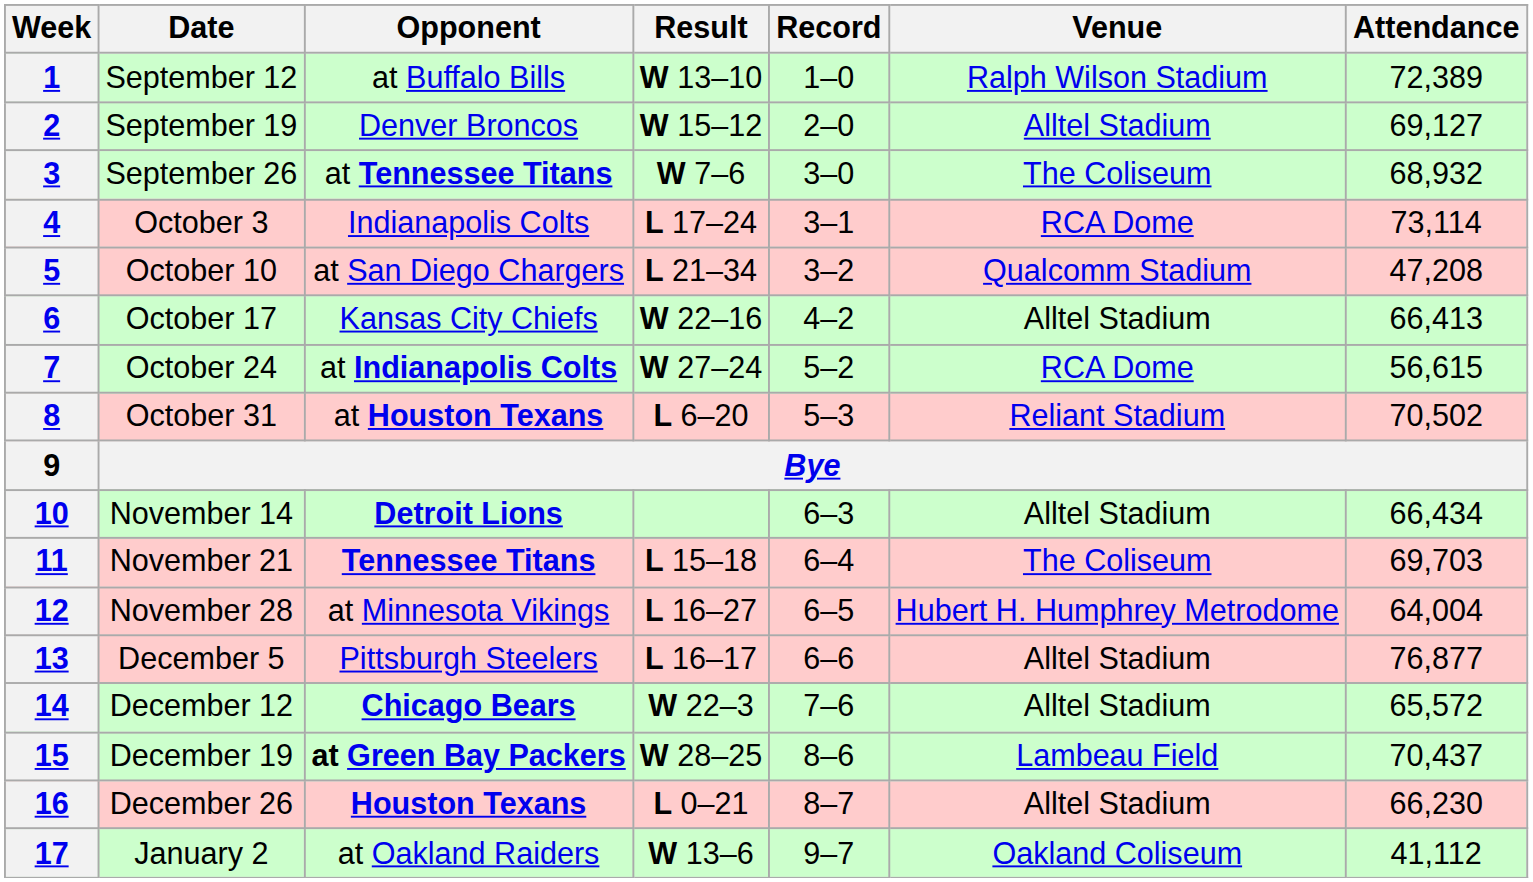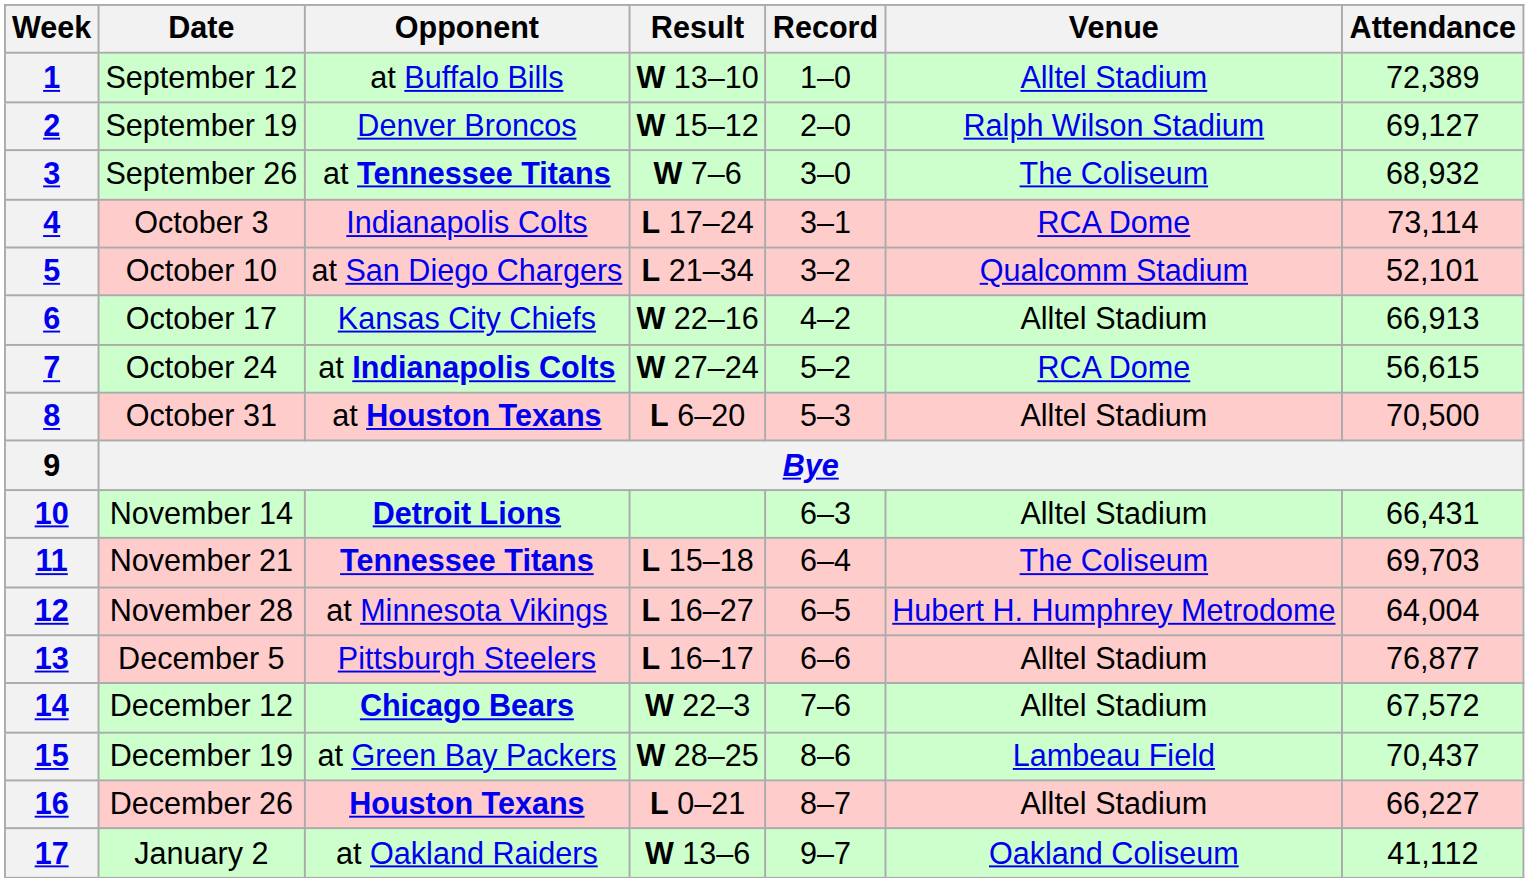1 | Venue: Ralph Wilson Stadium -> Alltel Stadium
2 | Venue: Alltel Stadium -> Ralph Wilson Stadium
5 | Attendance: 47,208 -> 52,101
6 | Attendance: 66,413 -> 66,913
8 | Venue: Reliant Stadium -> Alltel Stadium
8 | Attendance: 70,502 -> 70,500
10 | Attendance: 66,434 -> 66,431
14 | Attendance: 65,572 -> 67,572
15 | Opponent: bold -> normal
16 | Attendance: 66,230 -> 66,227
